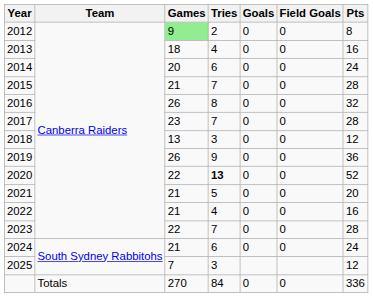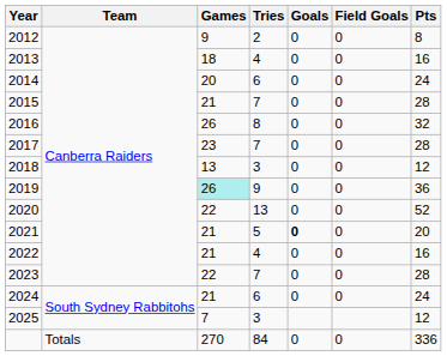2012 | Games: lightgreen background -> no background
2019 | Games: no background -> paleturquoise background
2020 | Tries: bold -> normal
2021 | Goals: normal -> bold
